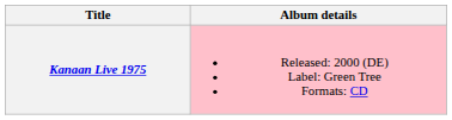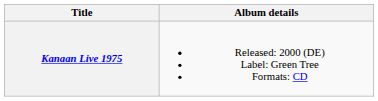Kanaan Live 1975 | Album details: pink background -> no background
